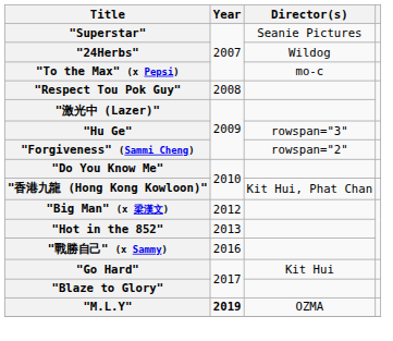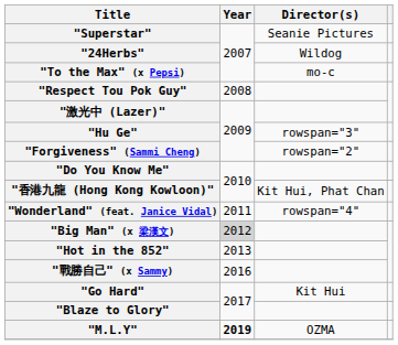+ row: "Wonderland" (feat. Janice Vidal) | 2011 | rowspan="4"
"Big Man" (x 梁漢文) | Year: no background -> lightgrey background
